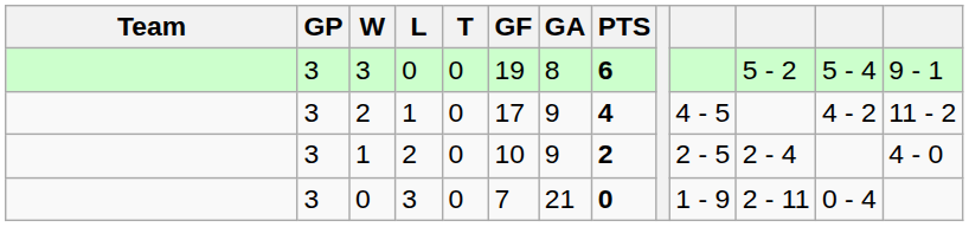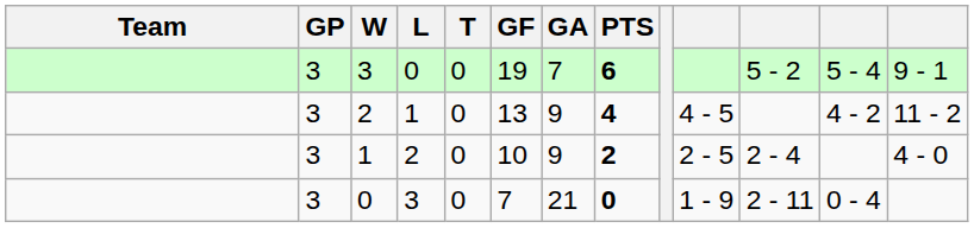row 2 | GA: 8 -> 7
row 3 | GF: 17 -> 13
